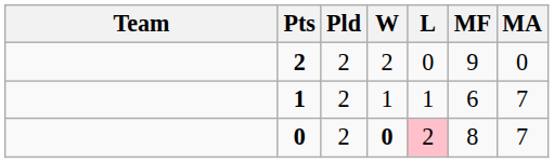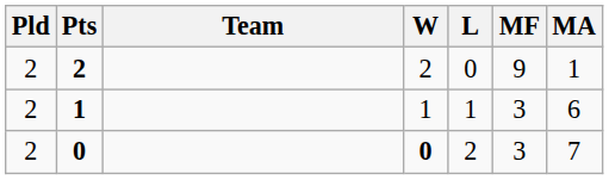columns swapped: Team <-> Pld
row 2 | MA: 0 -> 1
row 3 | MF: 6 -> 3
row 3 | MA: 7 -> 6
row 4 | L: pink background -> no background
row 4 | MF: 8 -> 3
